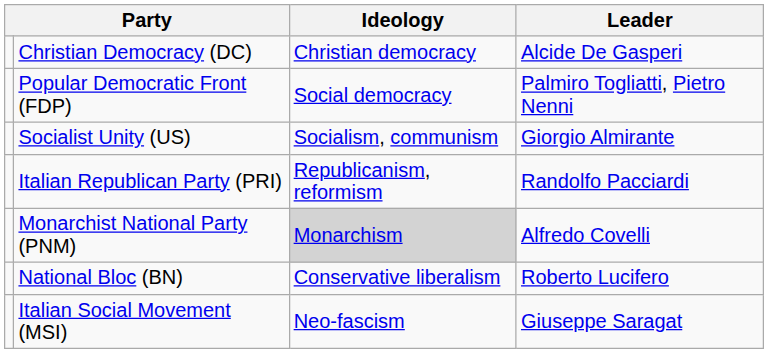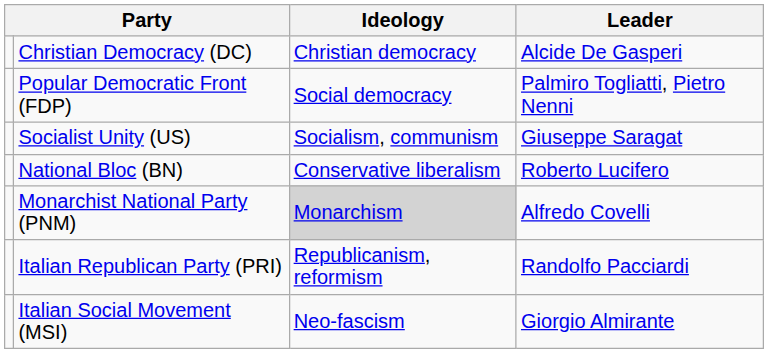Socialist Unity (US) | Leader: Giorgio Almirante -> Giuseppe Saragat
rows swapped: National Bloc (BN) <-> Italian Republican Party (PRI)
Italian Social Movement (MSI) | Leader: Giuseppe Saragat -> Giorgio Almirante
